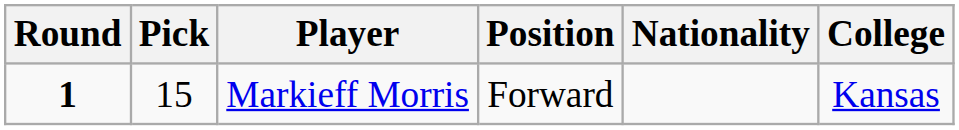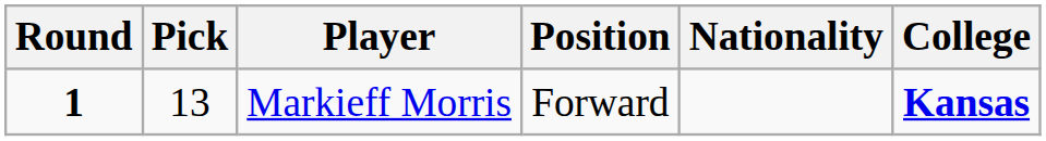Markieff Morris | Pick: 15 -> 13
Markieff Morris | College: normal -> bold
